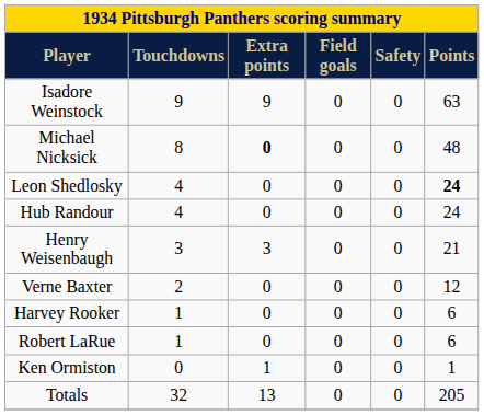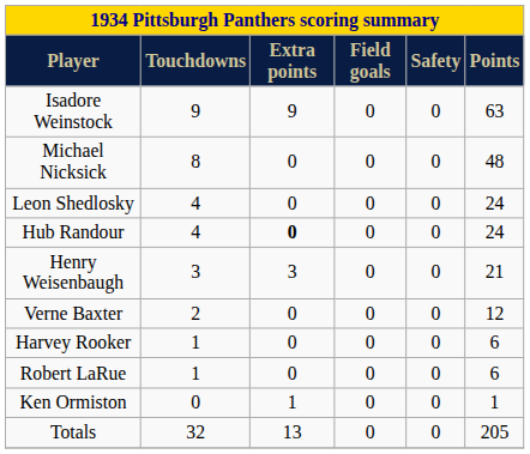Michael Nicksick | Extra points: bold -> normal
Leon Shedlosky | Points: bold -> normal
Hub Randour | Extra points: normal -> bold
